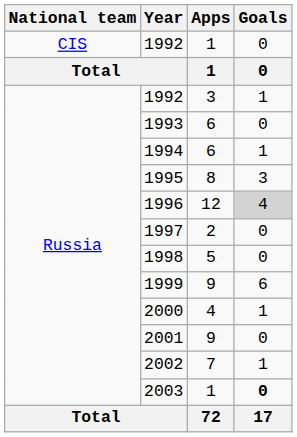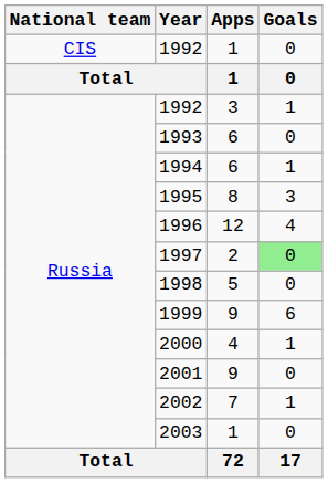1996 | Goals: lightgrey background -> no background
1997 | Goals: no background -> lightgreen background
2003 | Goals: bold -> normal
